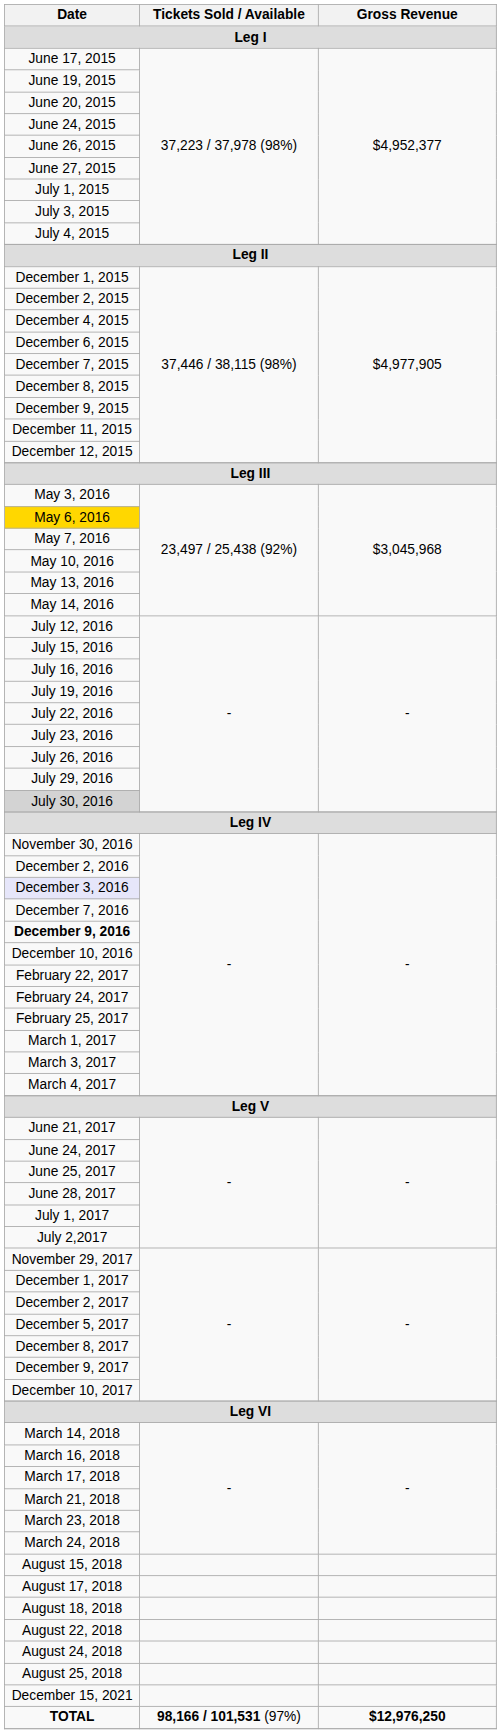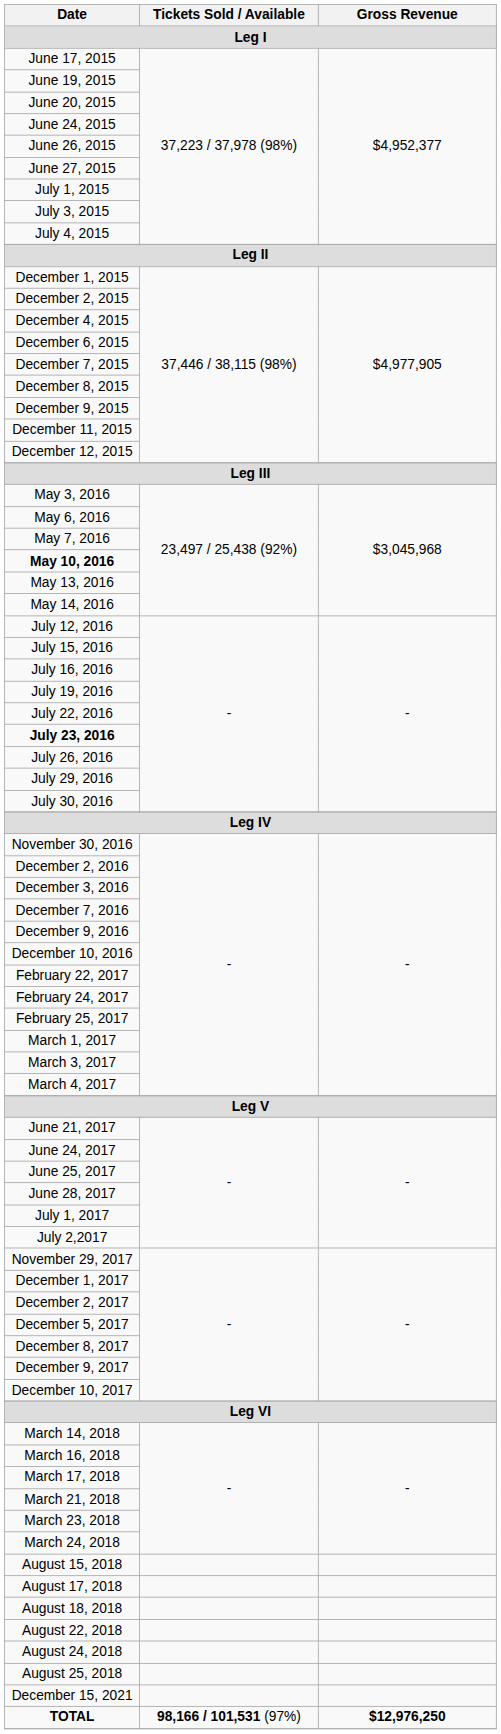May 6, 2016 | Date: gold background -> no background
May 10, 2016 | Date: normal -> bold
July 23, 2016 | Date: normal -> bold
July 30, 2016 | Date: lightgrey background -> no background
December 3, 2016 | Date: lavender background -> no background
December 9, 2016 | Date: bold -> normal
